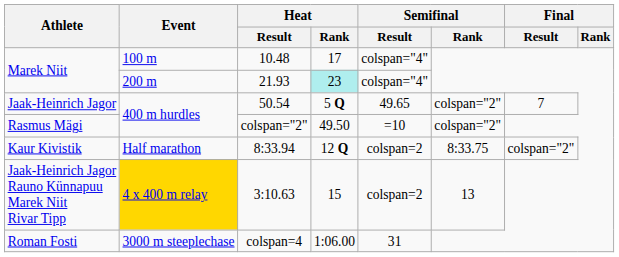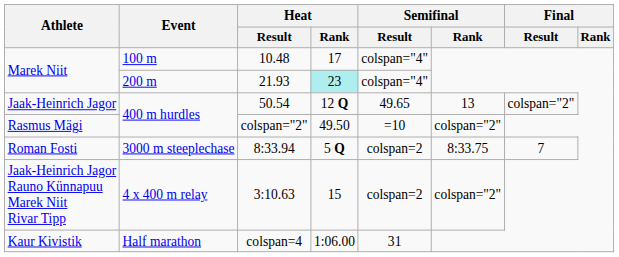50.54 | Heat / Rank: 5 Q -> 12 Q
50.54 | Semifinal / Rank: colspan="2" -> 13
50.54 | Final / Result: 7 -> colspan="2"
8:33.94 | Athlete: Kaur Kivistik -> Roman Fosti
8:33.94 | Event: Half marathon -> 3000 m steeplechase
8:33.94 | Heat / Rank: 12 Q -> 5 Q
8:33.94 | Final / Result: colspan="2" -> 7
3:10.63 | Event: gold background -> no background
3:10.63 | Semifinal / Rank: 13 -> colspan="2"
colspan=4 | Athlete: Roman Fosti -> Kaur Kivistik
colspan=4 | Event: 3000 m steeplechase -> Half marathon
